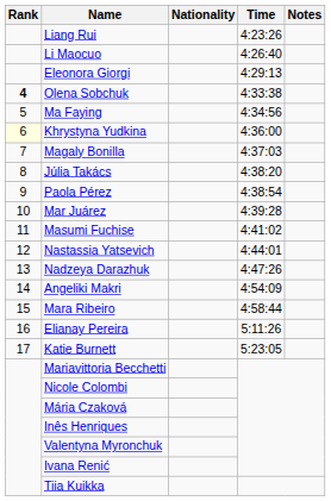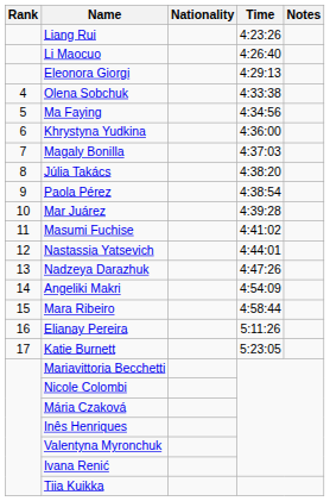Olena Sobchuk | Rank: bold -> normal
Khrystyna Yudkina | Rank: lightyellow background -> no background
